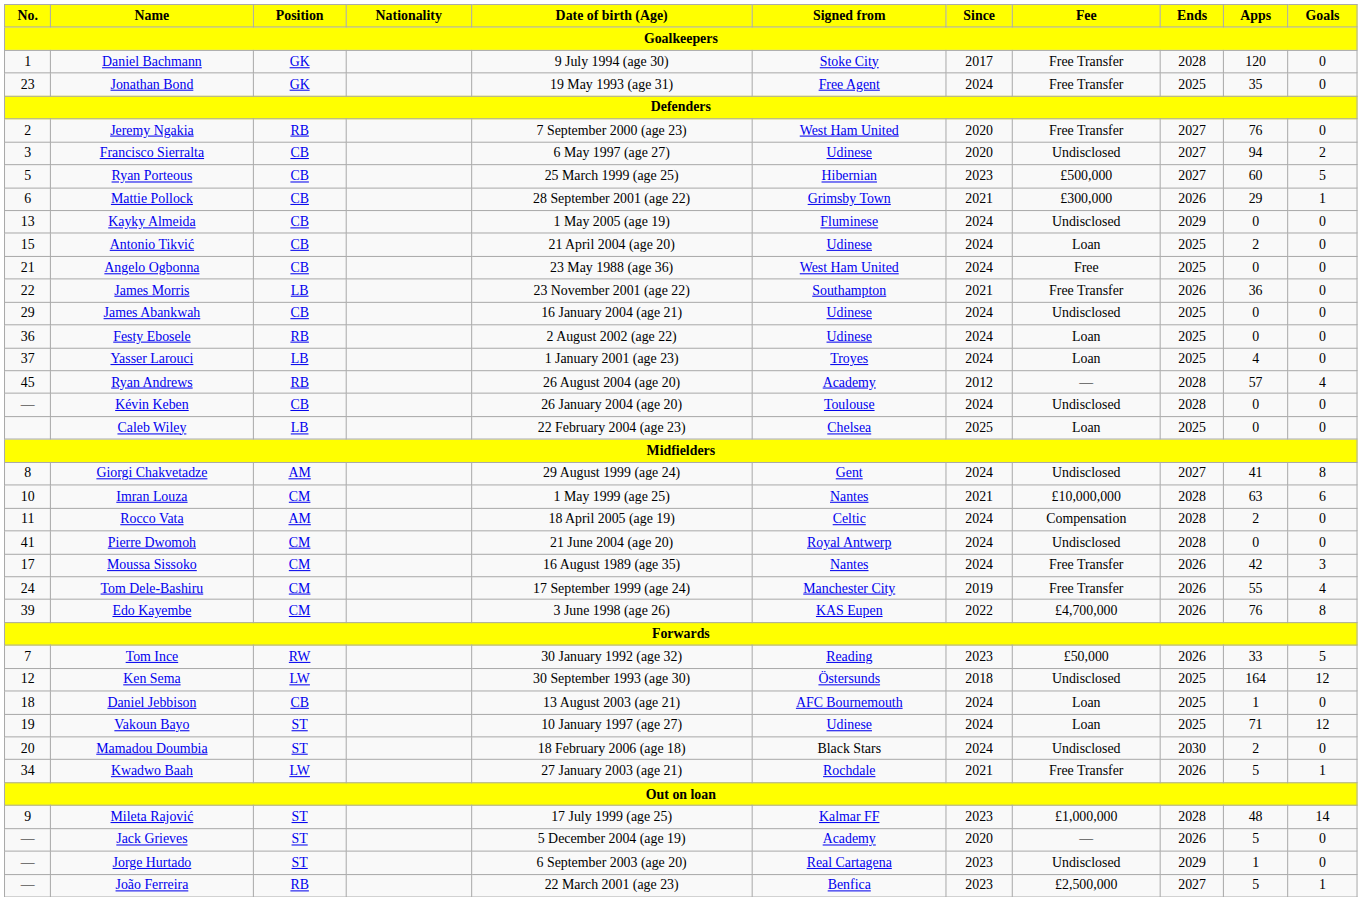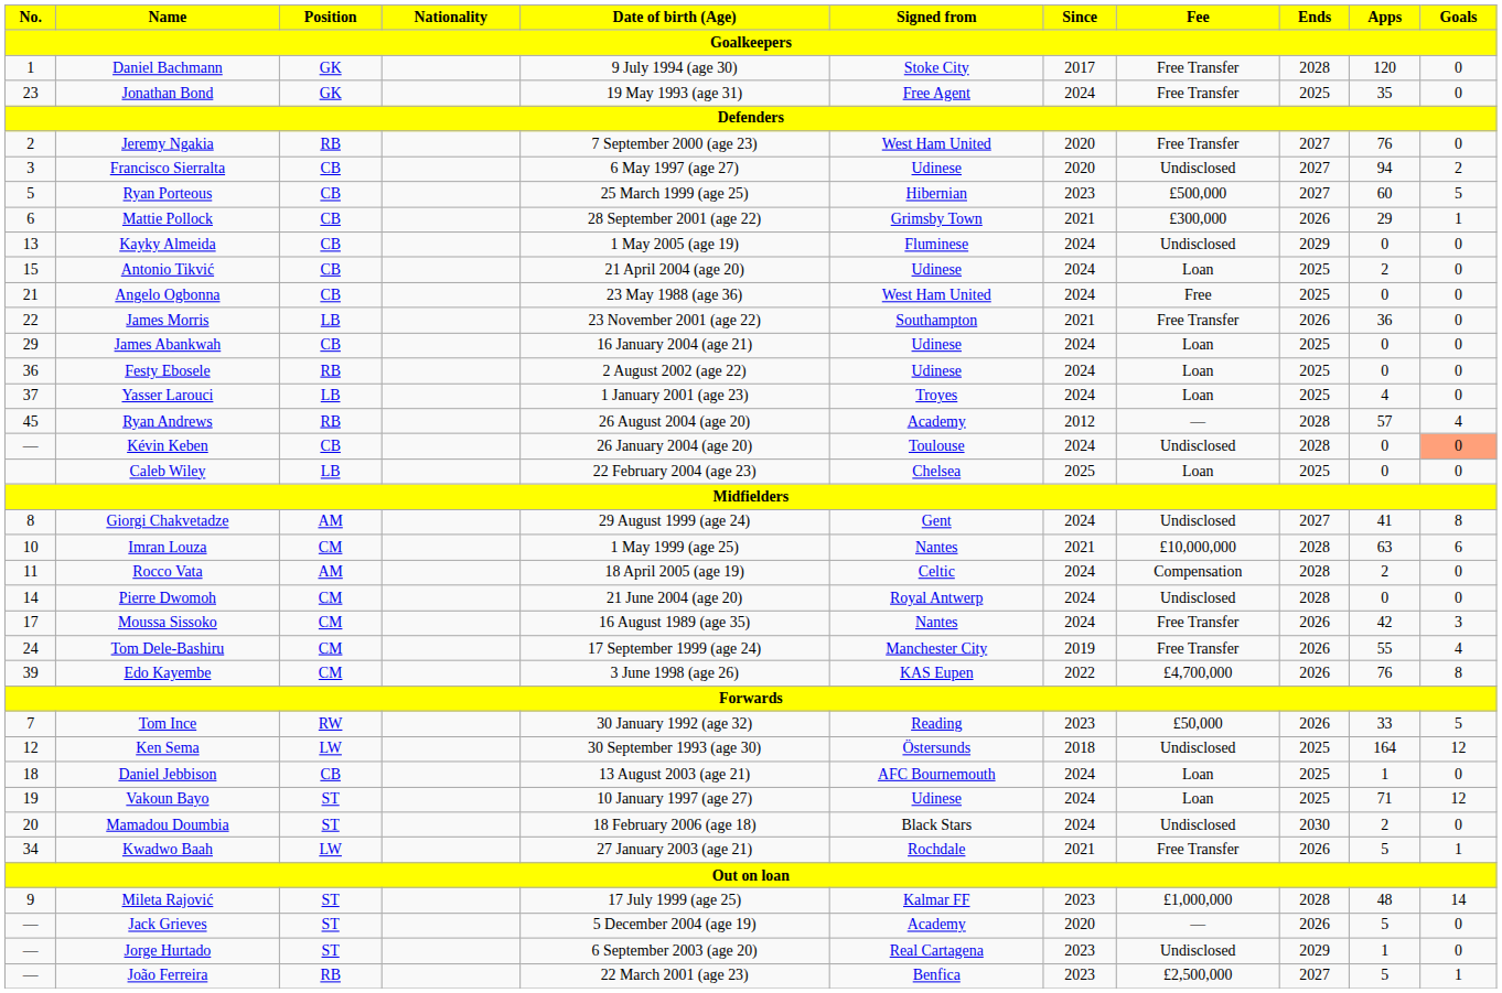James Abankwah | Fee: Undisclosed -> Loan
Kévin Keben | Goals: no background -> lightsalmon background
Pierre Dwomoh | No.: 41 -> 14
